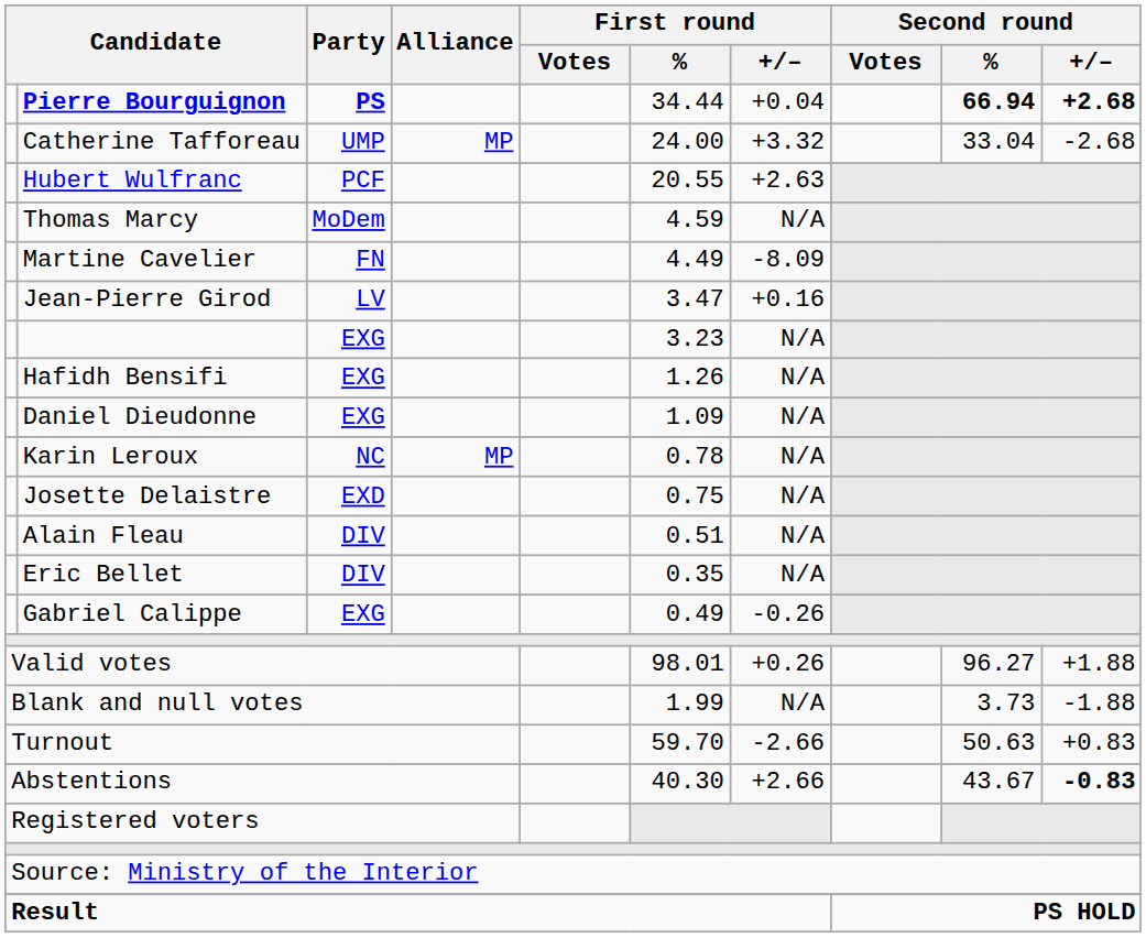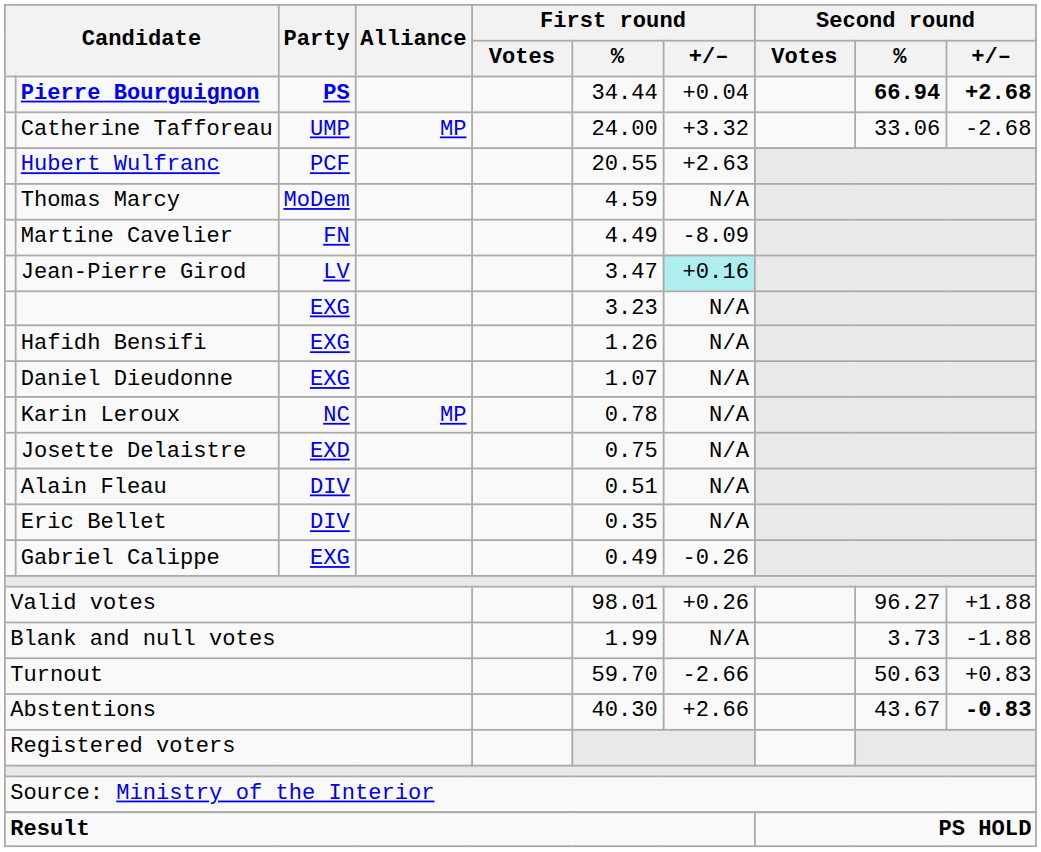Catherine Tafforeau | Second round / %: 33.04 -> 33.06
Jean-Pierre Girod | First round / +/–: no background -> paleturquoise background
Daniel Dieudonne | First round / %: 1.09 -> 1.07
